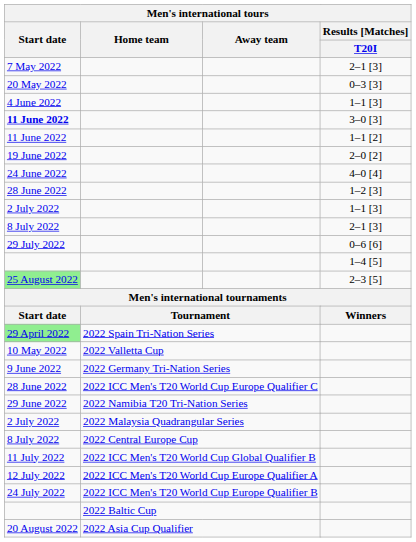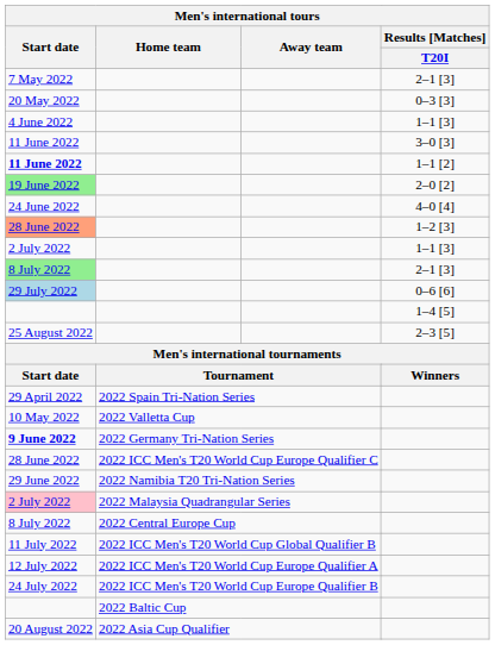3–0 [3] | Men's international tours / Start date: bold -> normal
1–1 [2] | Men's international tours / Start date: normal -> bold
2–0 [2] | Men's international tours / Start date: no background -> lightgreen background
1–2 [3] | Men's international tours / Start date: no background -> lightsalmon background
8 July 2022 / 2–1 [3] | Men's international tours / Start date: no background -> lightgreen background
0–6 [6] | Men's international tours / Start date: no background -> lightblue background
2–3 [5] | Men's international tours / Start date: lightgreen background -> no background
2022 Spain Tri-Nation Series | Men's international tours / Start date: lightgreen background -> no background
2022 Germany Tri-Nation Series | Men's international tours / Start date: normal -> bold
2022 Malaysia Quadrangular Series | Men's international tours / Start date: no background -> pink background
